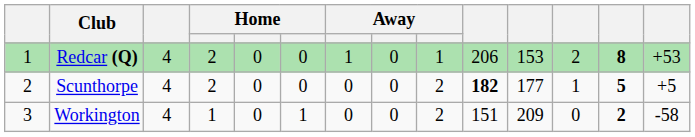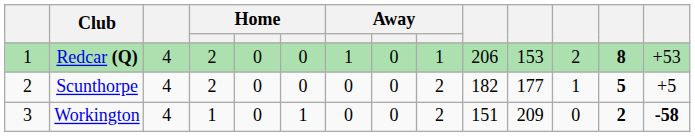Scunthorpe | column 10: bold -> normal
Workington | column 14: normal -> bold
